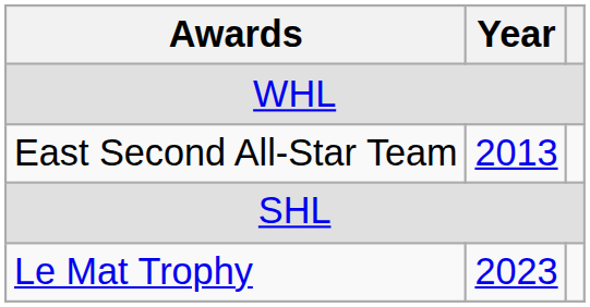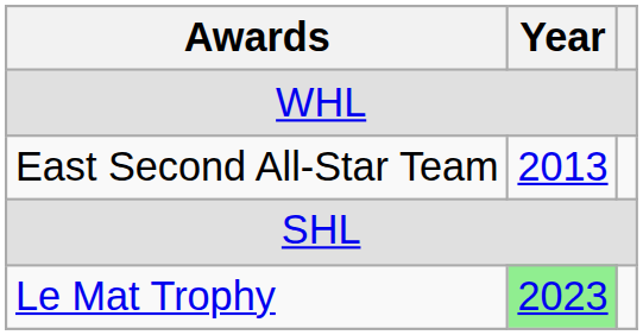Le Mat Trophy | Year: no background -> lightgreen background
